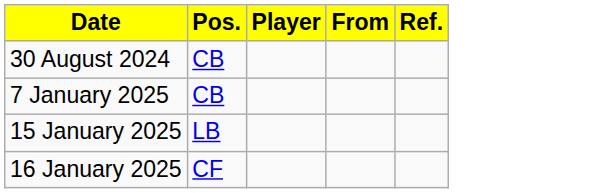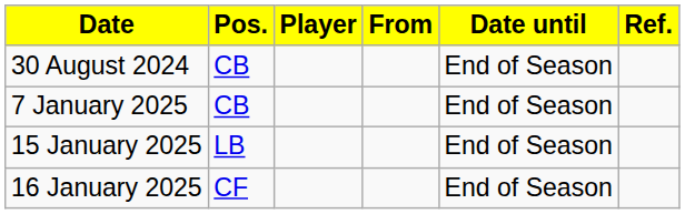+ column: Date until | End of Season | End of Season | End of Season | End of Season
